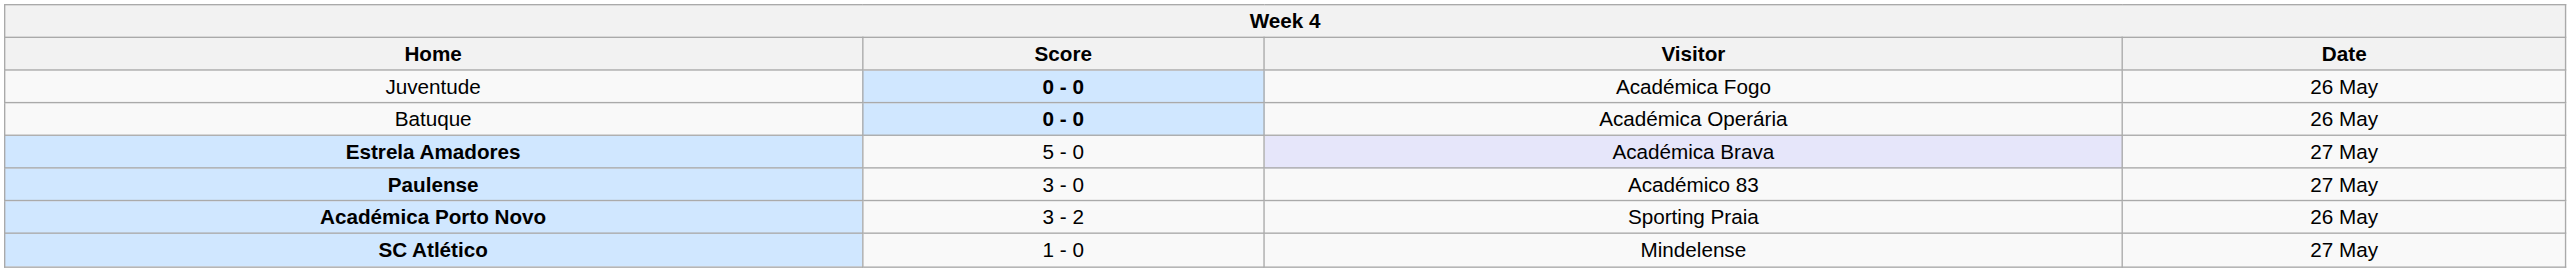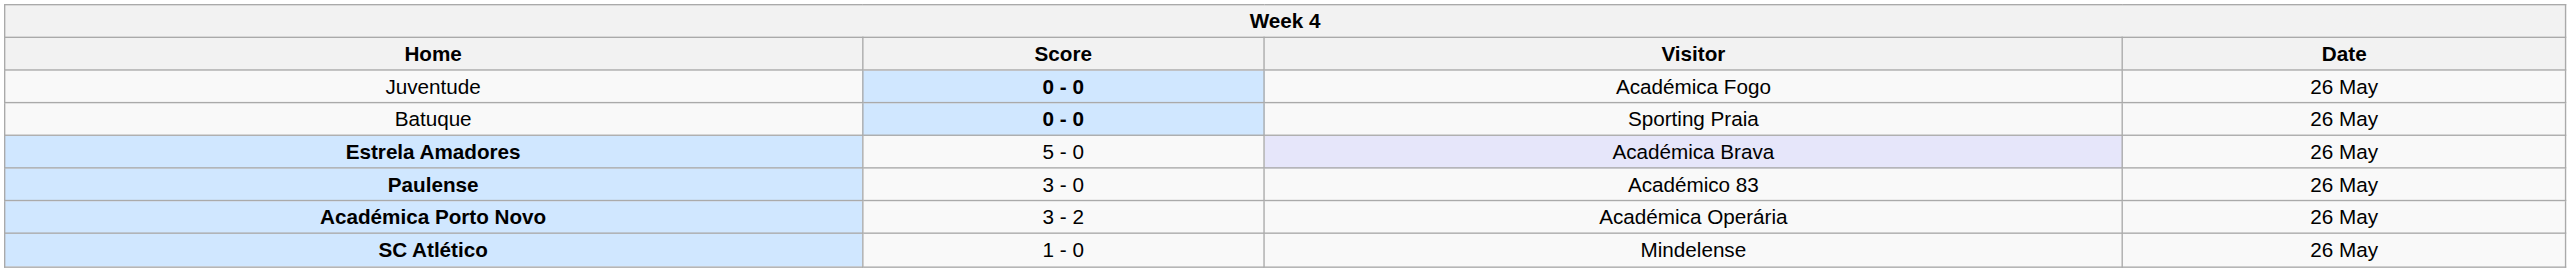Batuque | Visitor: Académica Operária -> Sporting Praia
Estrela Amadores | Date: 27 May -> 26 May
Paulense | Date: 27 May -> 26 May
Académica Porto Novo | Visitor: Sporting Praia -> Académica Operária
SC Atlético | Date: 27 May -> 26 May
